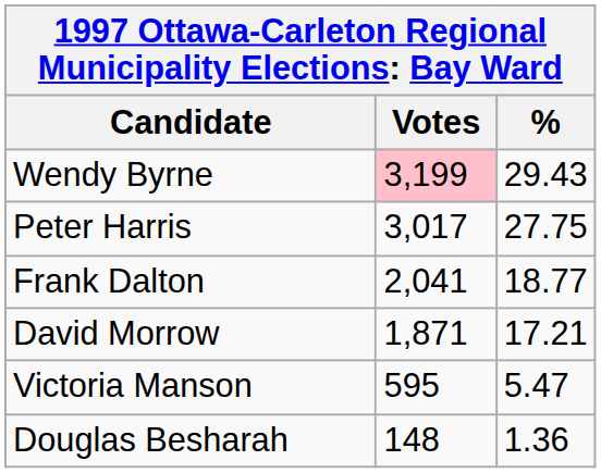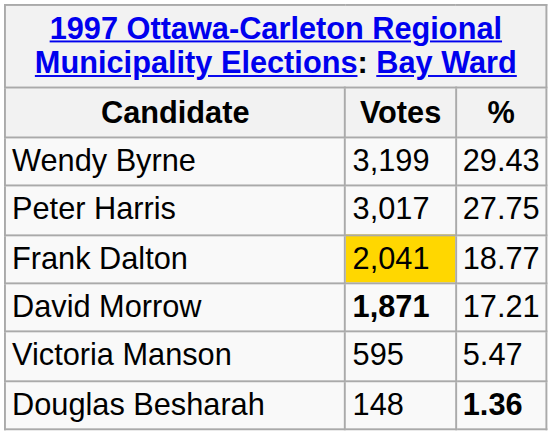Wendy Byrne | Votes: pink background -> no background
Frank Dalton | Votes: no background -> gold background
David Morrow | Votes: normal -> bold
Douglas Besharah | %: normal -> bold
